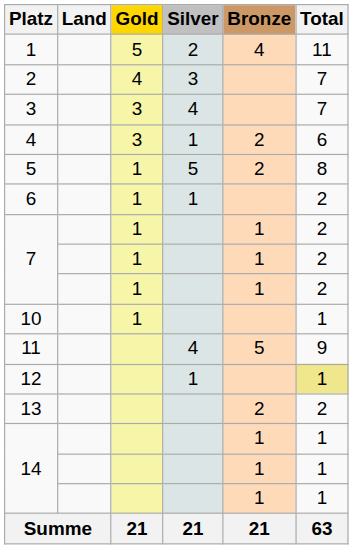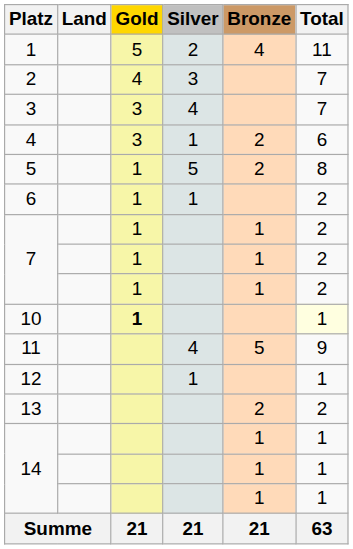10 | Gold: normal -> bold
10 | Total: no background -> lightyellow background
12 | Total: khaki background -> no background
